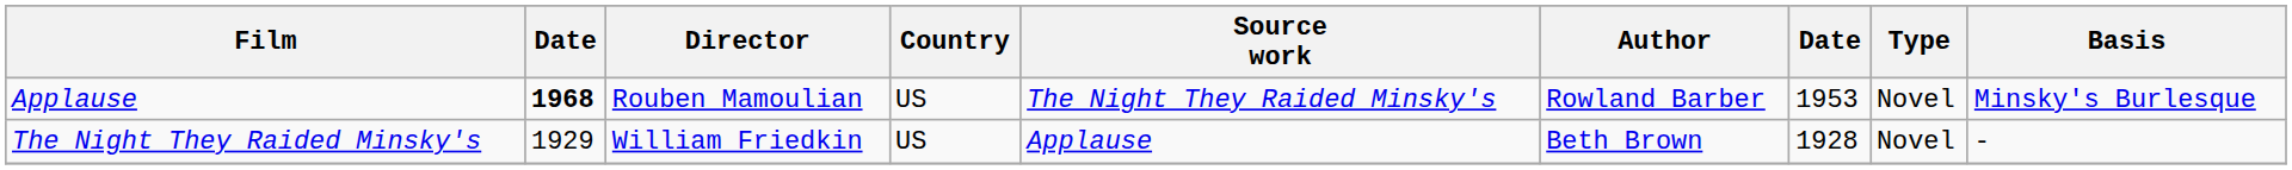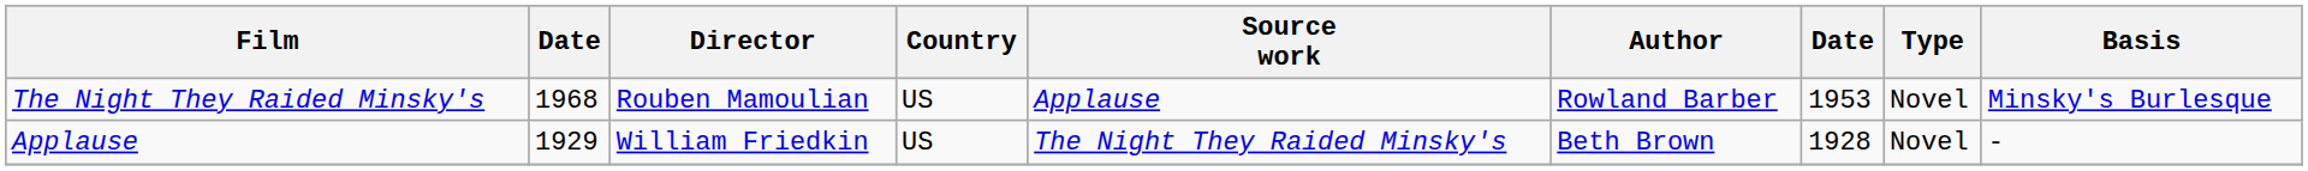row 2 | Film: Applause -> The Night They Raided Minsky's
row 2 | column 2: bold -> normal
row 2 | Source work: The Night They Raided Minsky's -> Applause
row 3 | Film: The Night They Raided Minsky's -> Applause
row 3 | Source work: Applause -> The Night They Raided Minsky's
